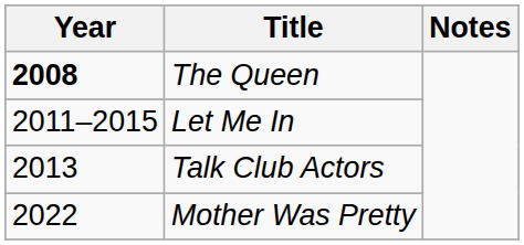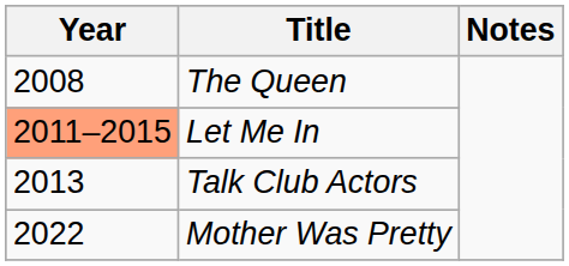The Queen | Year: bold -> normal
Let Me In | Year: no background -> lightsalmon background
